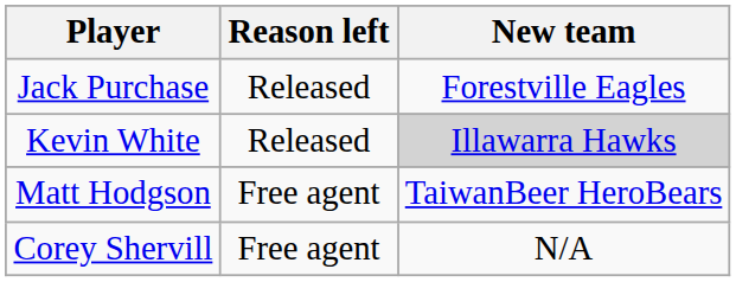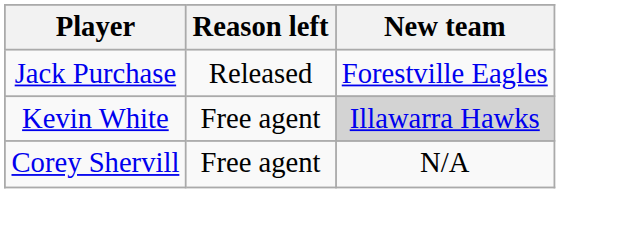Kevin White | Reason left: Released -> Free agent
- row: Matt Hodgson | Free agent | TaiwanBeer HeroBears
